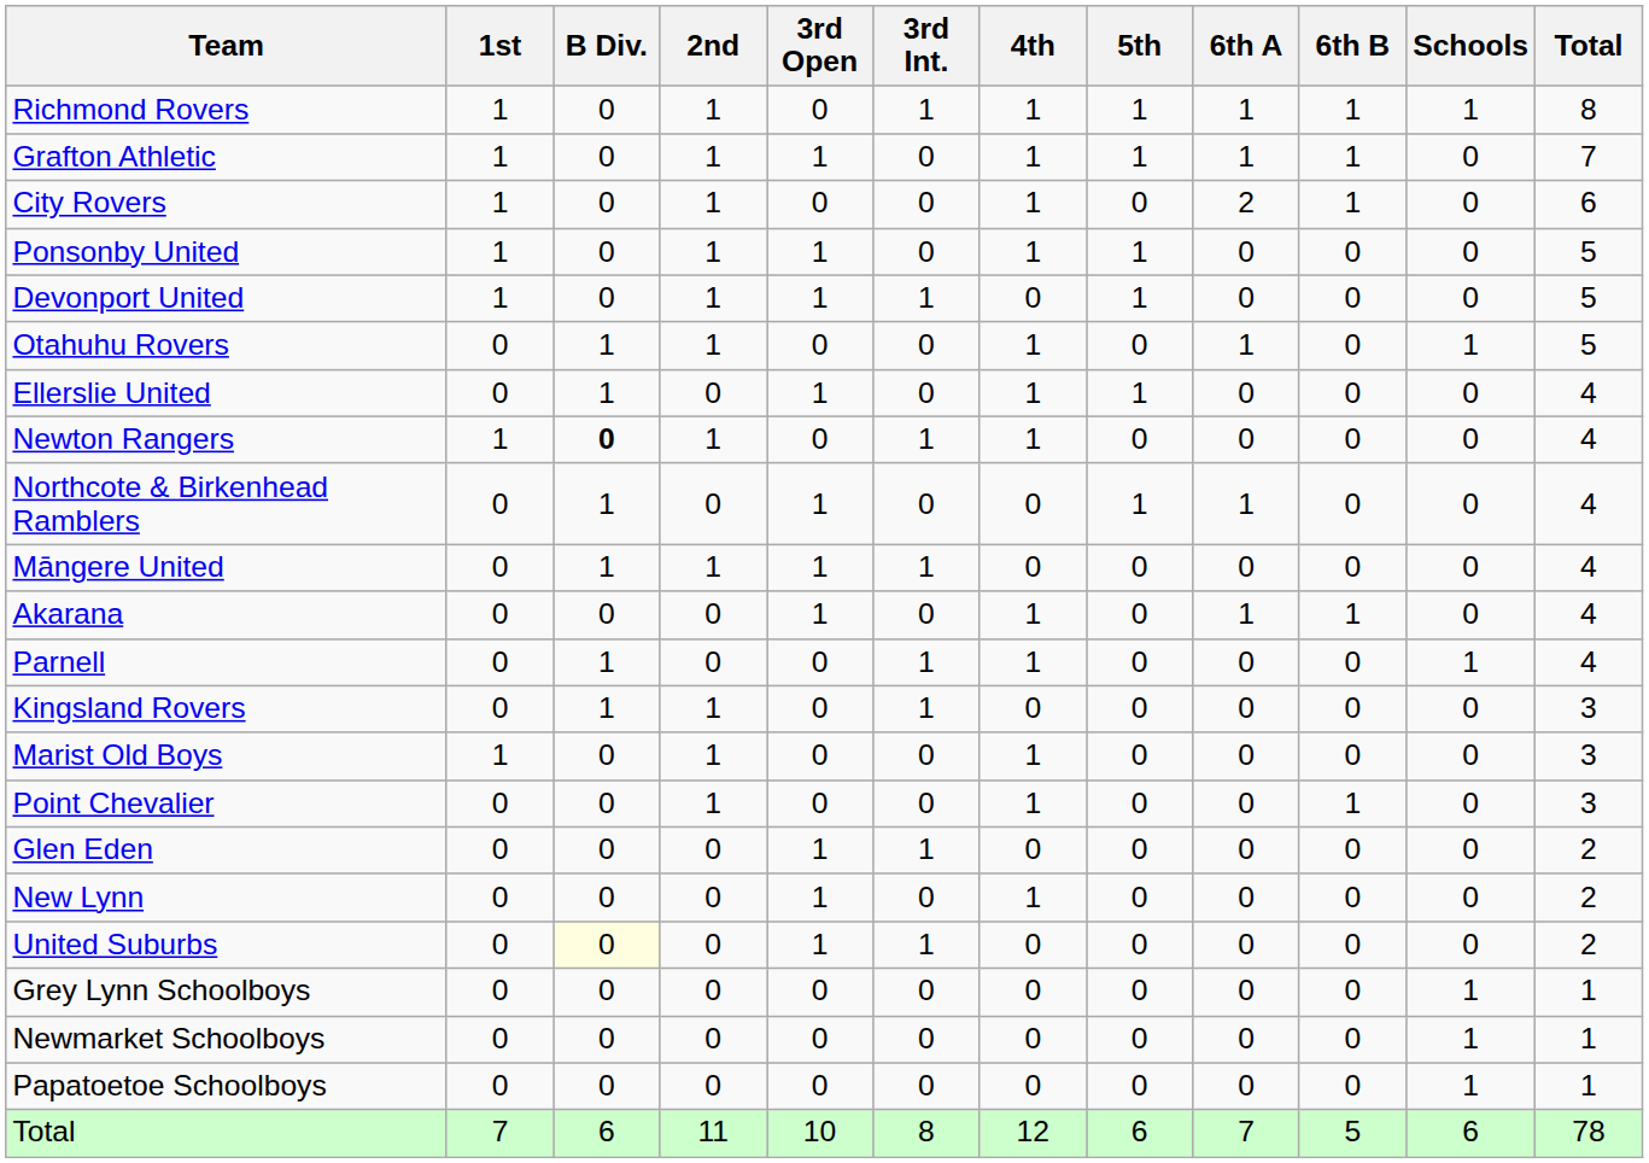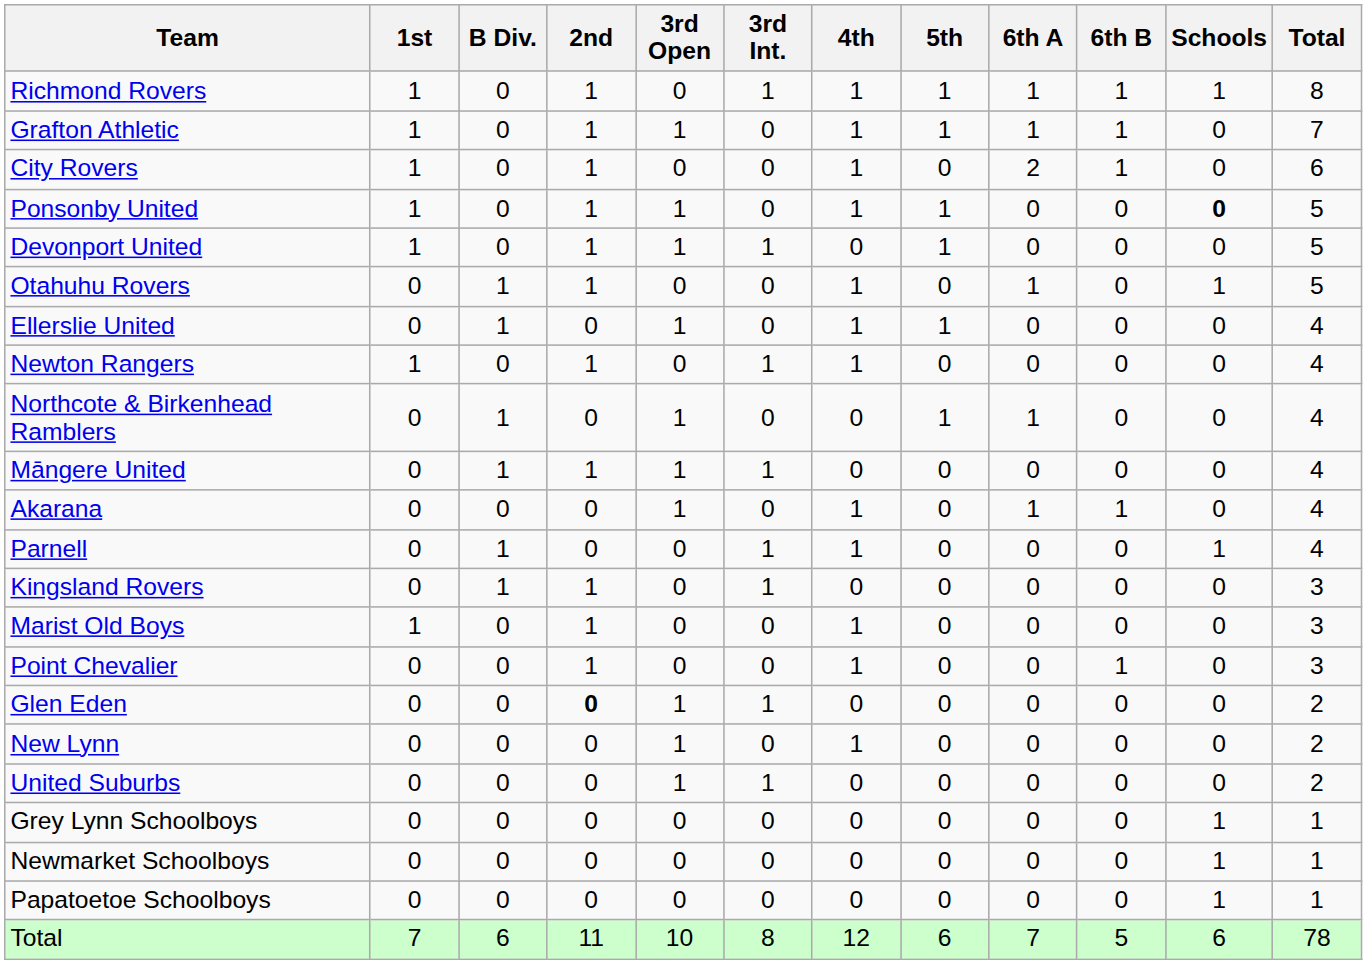Ponsonby United | Schools: normal -> bold
Newton Rangers | B Div.: bold -> normal
Glen Eden | 2nd: normal -> bold
United Suburbs | B Div.: lightyellow background -> no background
